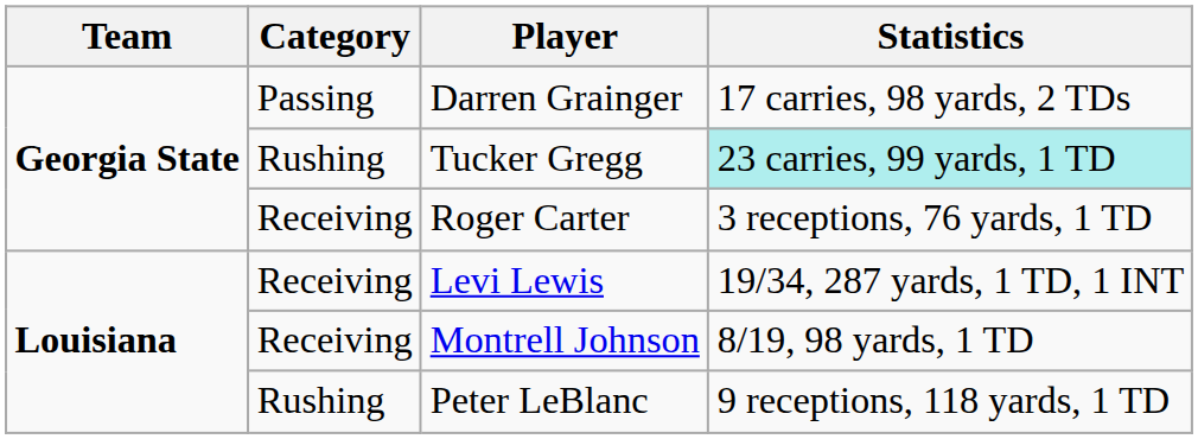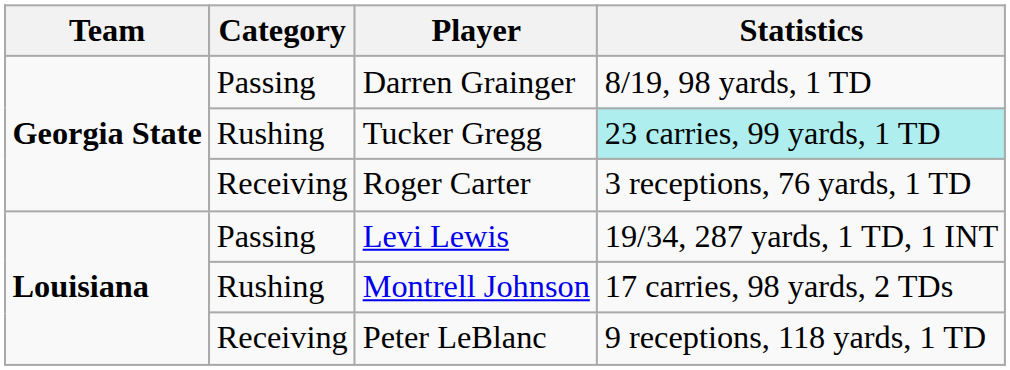Darren Grainger | Statistics: 17 carries, 98 yards, 2 TDs -> 8/19, 98 yards, 1 TD
Levi Lewis | Category: Receiving -> Passing
Montrell Johnson | Category: Receiving -> Rushing
Montrell Johnson | Statistics: 8/19, 98 yards, 1 TD -> 17 carries, 98 yards, 2 TDs
Peter LeBlanc | Category: Rushing -> Receiving
